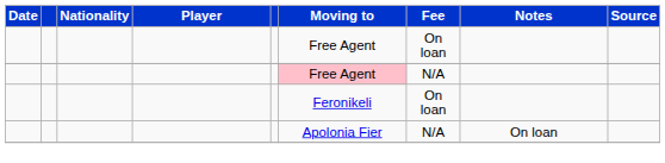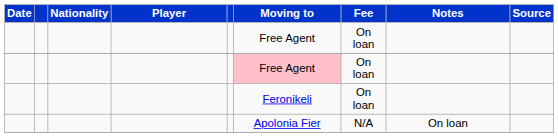row 3 | Fee: N/A -> On loan
